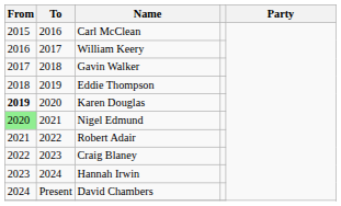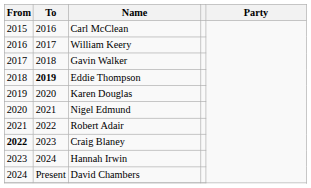Eddie Thompson | To: normal -> bold
Karen Douglas | From: bold -> normal
Nigel Edmund | From: lightgreen background -> no background
Craig Blaney | From: normal -> bold
